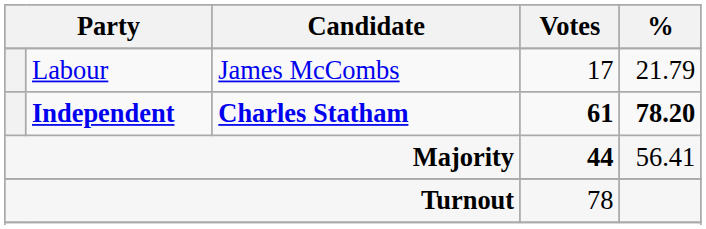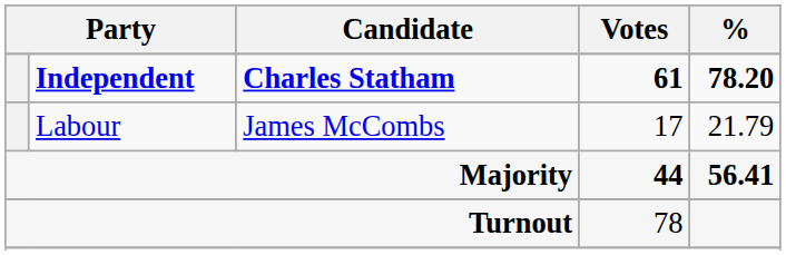rows swapped: Independent <-> Labour
Majority | %: normal -> bold
